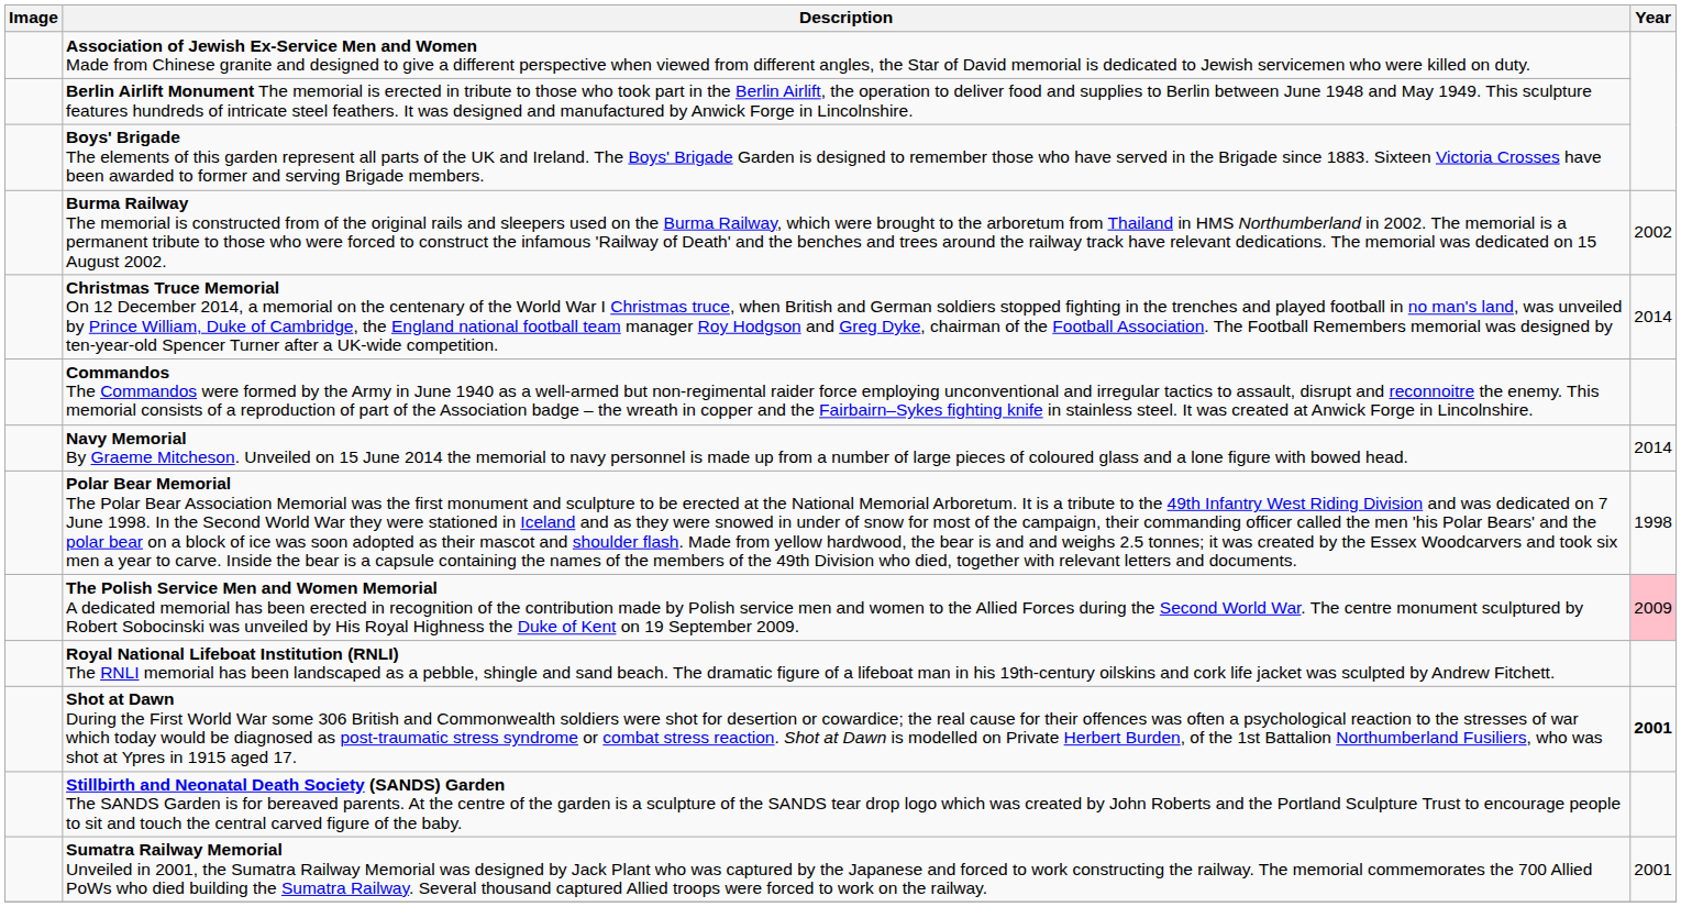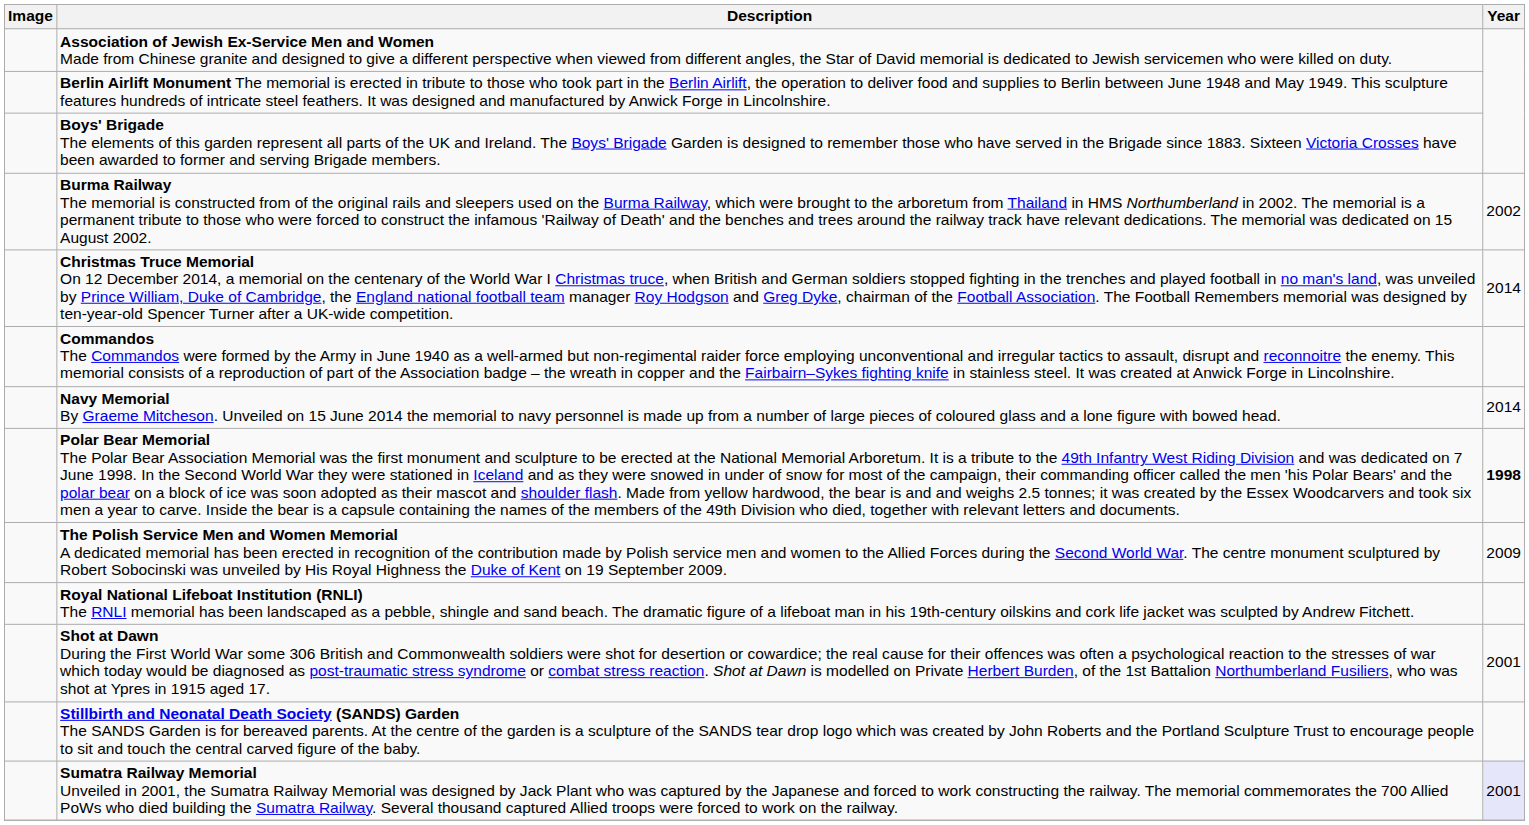row 9 | Year: normal -> bold
row 10 | Year: pink background -> no background
row 12 | Year: bold -> normal
row 14 | Year: no background -> lavender background
